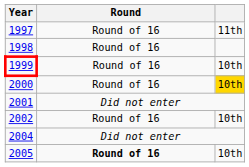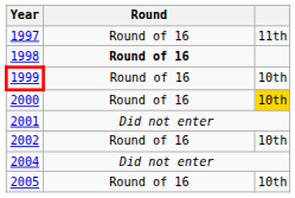1998 | Round: normal -> bold
2005 | Round: bold -> normal
